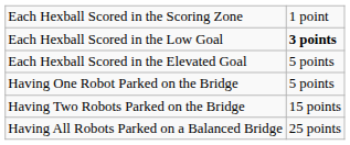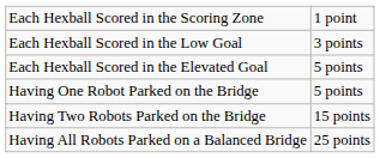Each Hexball Scored in the Low Goal | column 2: bold -> normal
